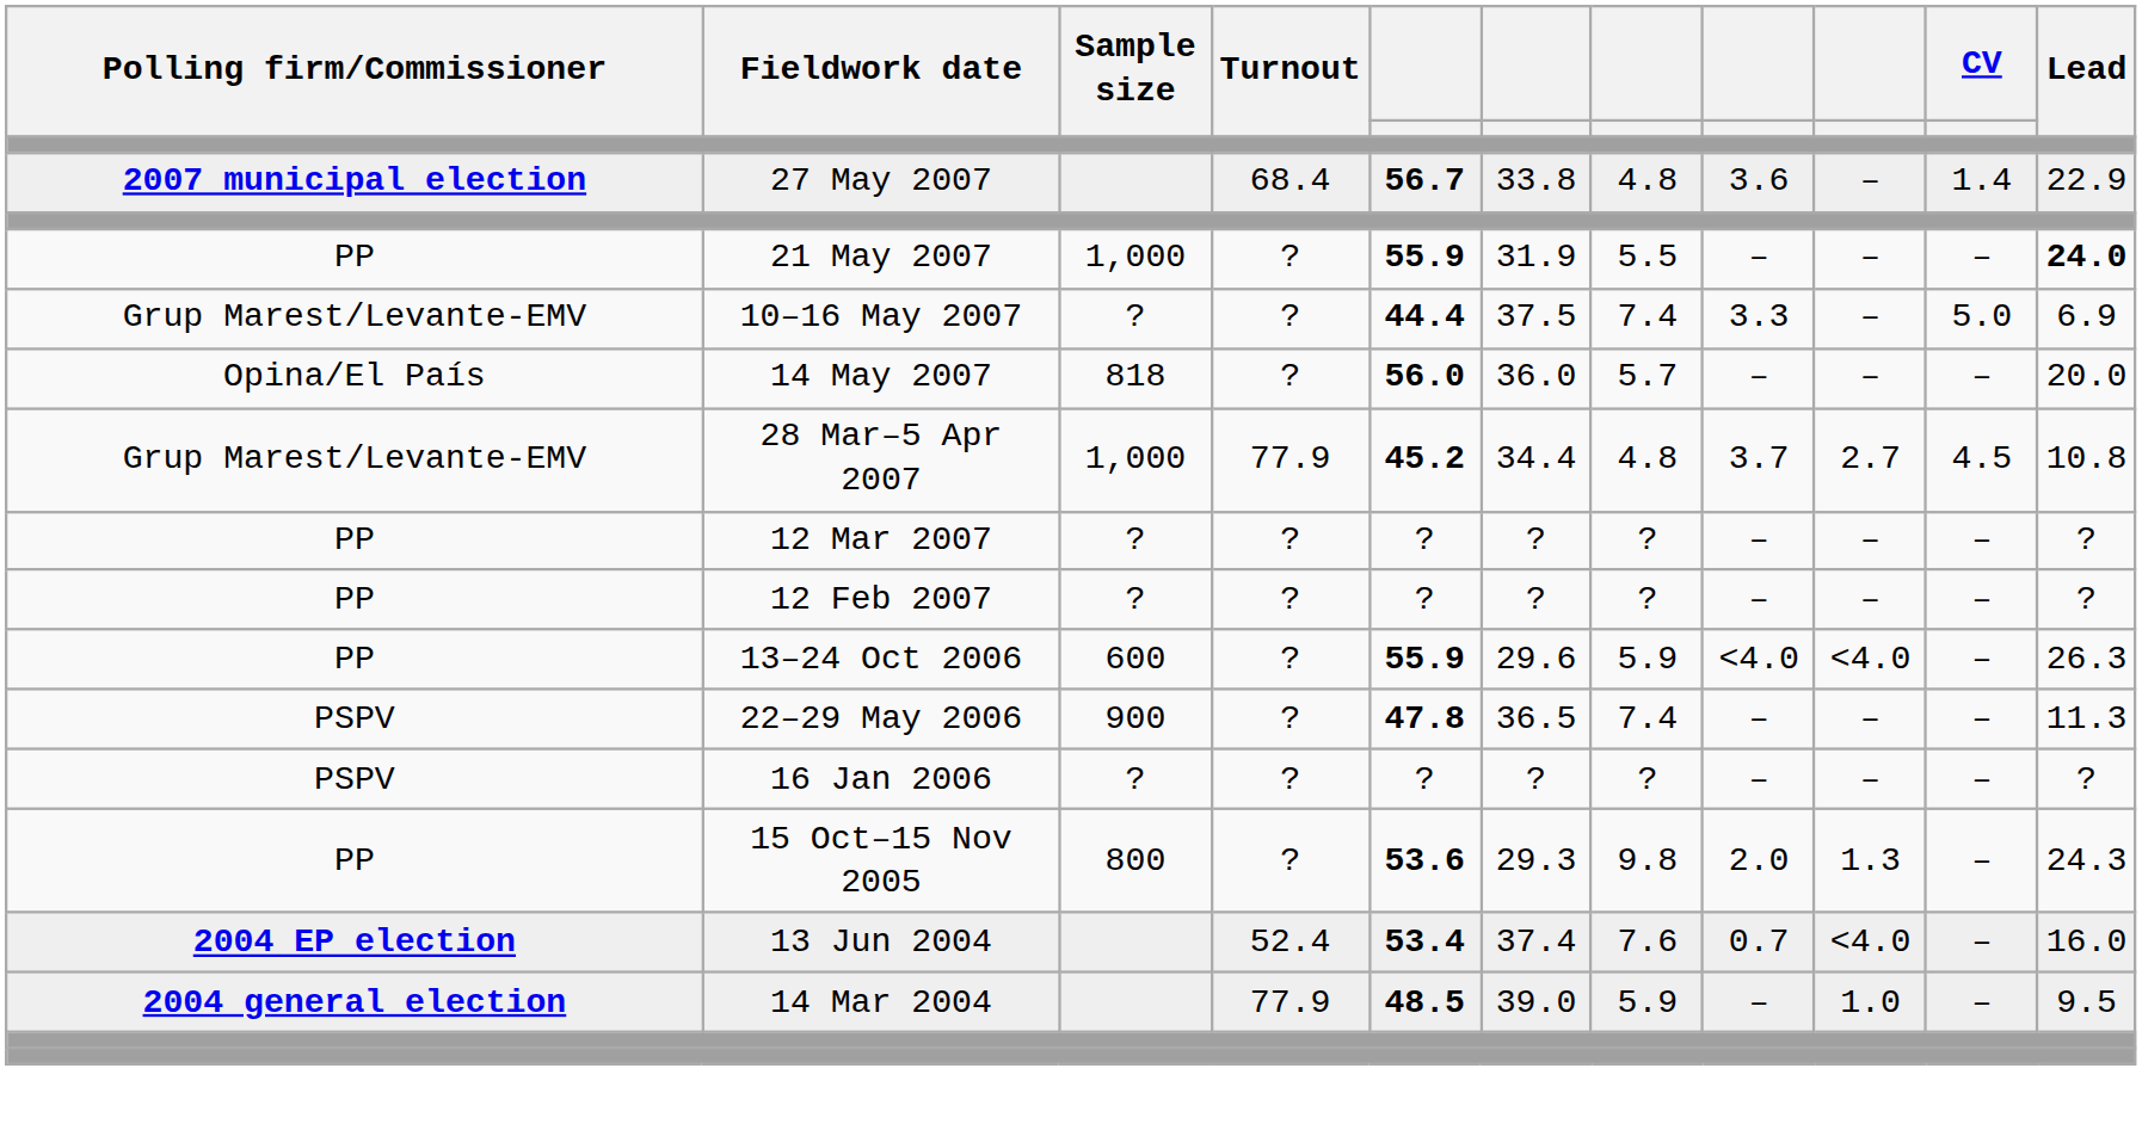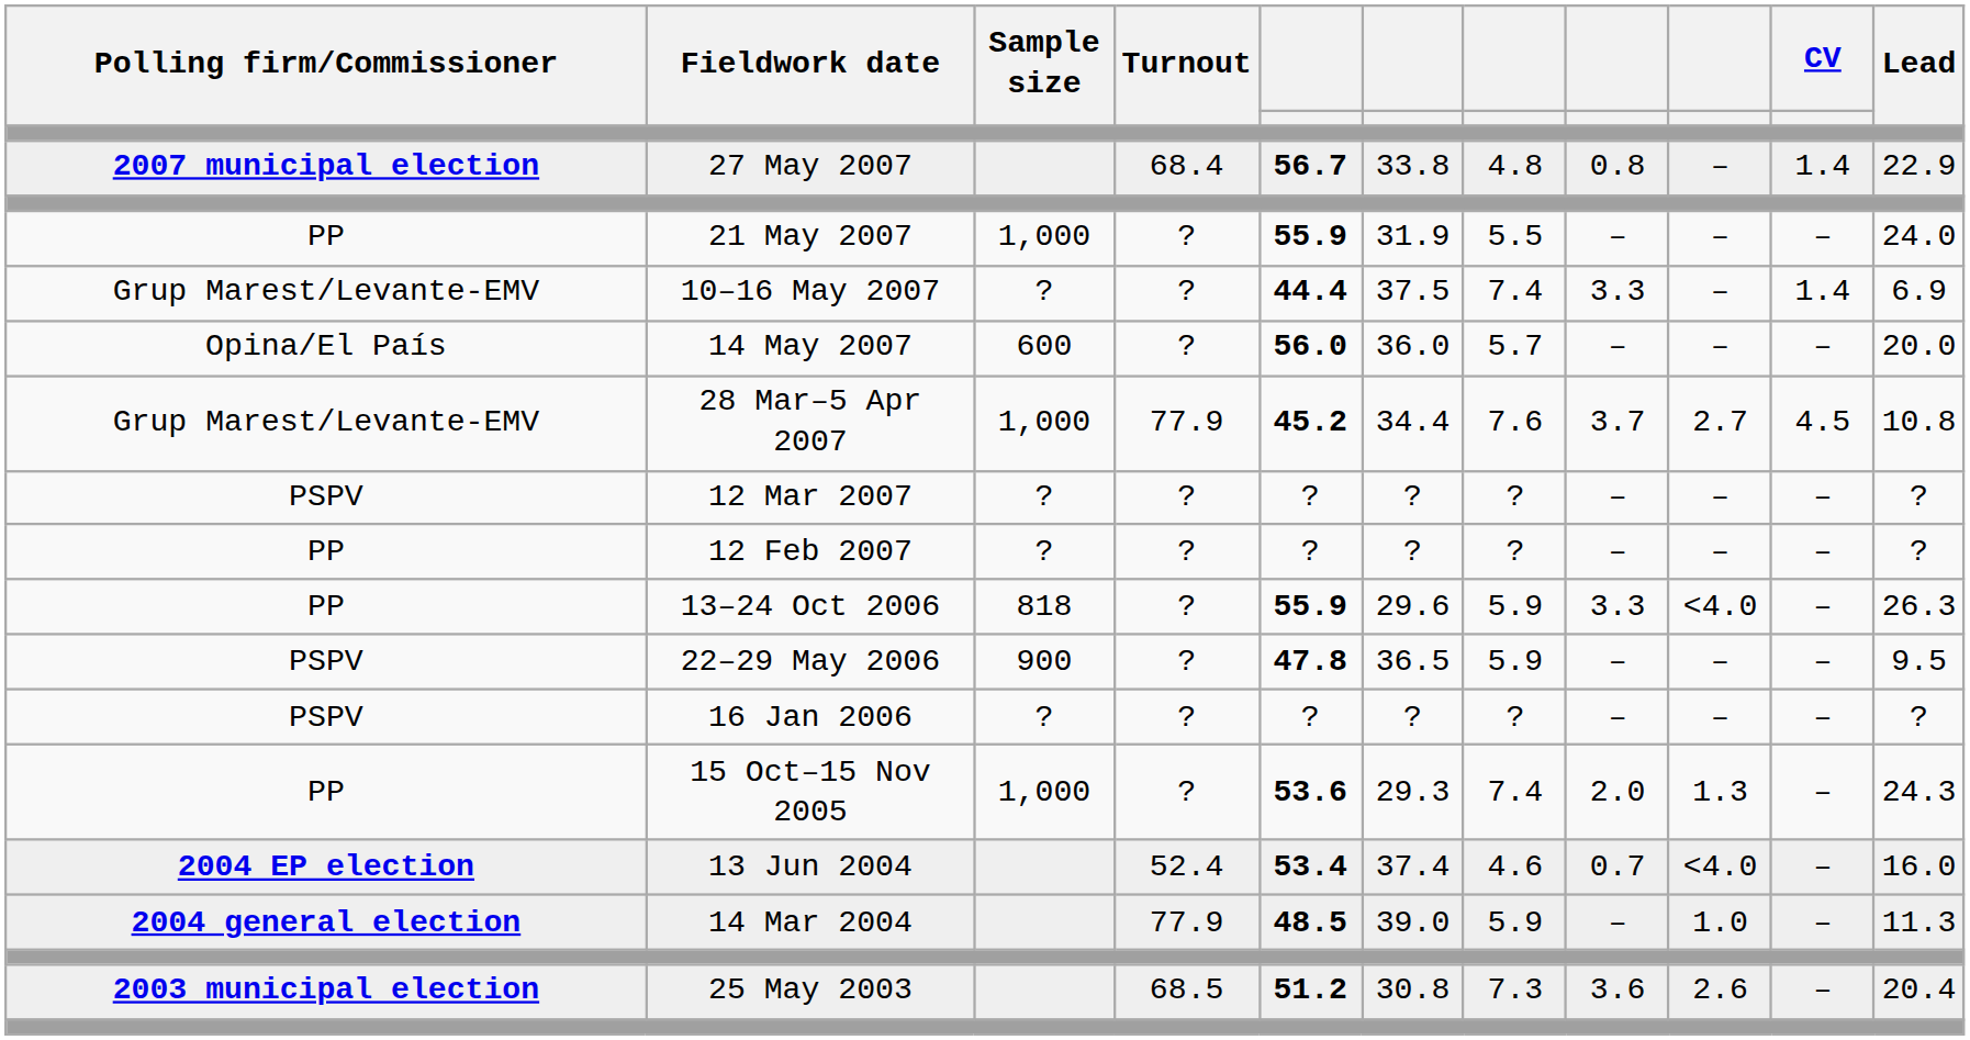27 May 2007 | column 8: 3.6 -> 0.8
21 May 2007 | Lead: bold -> normal
10–16 May 2007 | CV: 5.0 -> 1.4
14 May 2007 | Sample size: 818 -> 600
28 Mar–5 Apr 2007 | column 7: 4.8 -> 7.6
- row: PP | 12 Mar 2007 | ? | ? | ? | ? | ? | – | – | – | ?
+ row: PSPV | 12 Mar 2007 | ? | ? | ? | ? | ? | – | – | – | ?
13–24 Oct 2006 | Sample size: 600 -> 818
13–24 Oct 2006 | column 8: <4.0 -> 3.3
22–29 May 2006 | column 7: 7.4 -> 5.9
22–29 May 2006 | Lead: 11.3 -> 9.5
15 Oct–15 Nov 2005 | Sample size: 800 -> 1,000
15 Oct–15 Nov 2005 | column 7: 9.8 -> 7.4
13 Jun 2004 | column 7: 7.6 -> 4.6
14 Mar 2004 | Lead: 9.5 -> 11.3
+ row: 2003 municipal election | 25 May 2003 | 68.5 | 51.2 | 30.8 | 7.3 | 3.6 | 2.6 | – | 20.4
